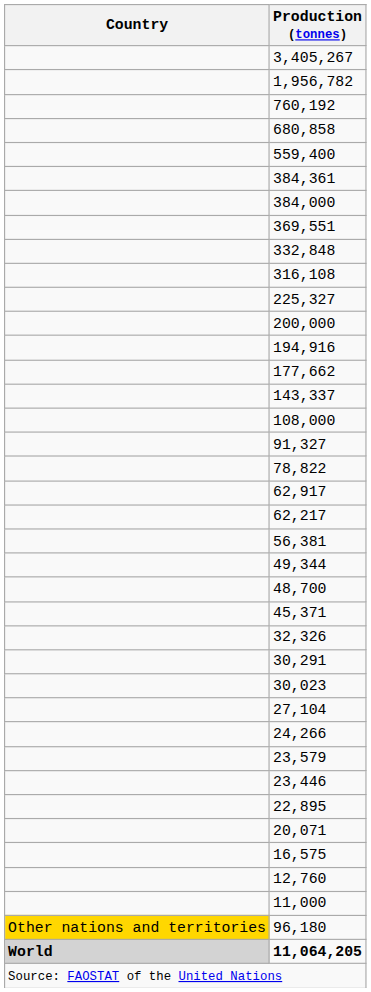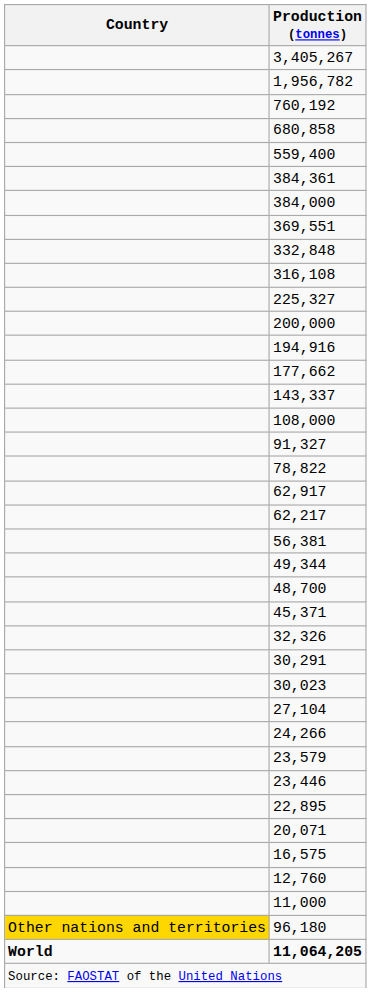11,064,205 | Country: lightgrey background -> no background
